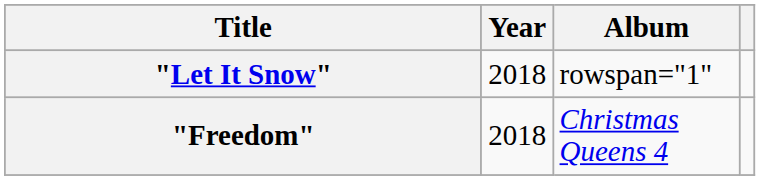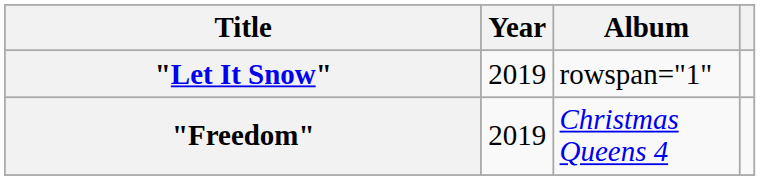"Let It Snow" | Year: 2018 -> 2019
"Freedom" | Year: 2018 -> 2019
